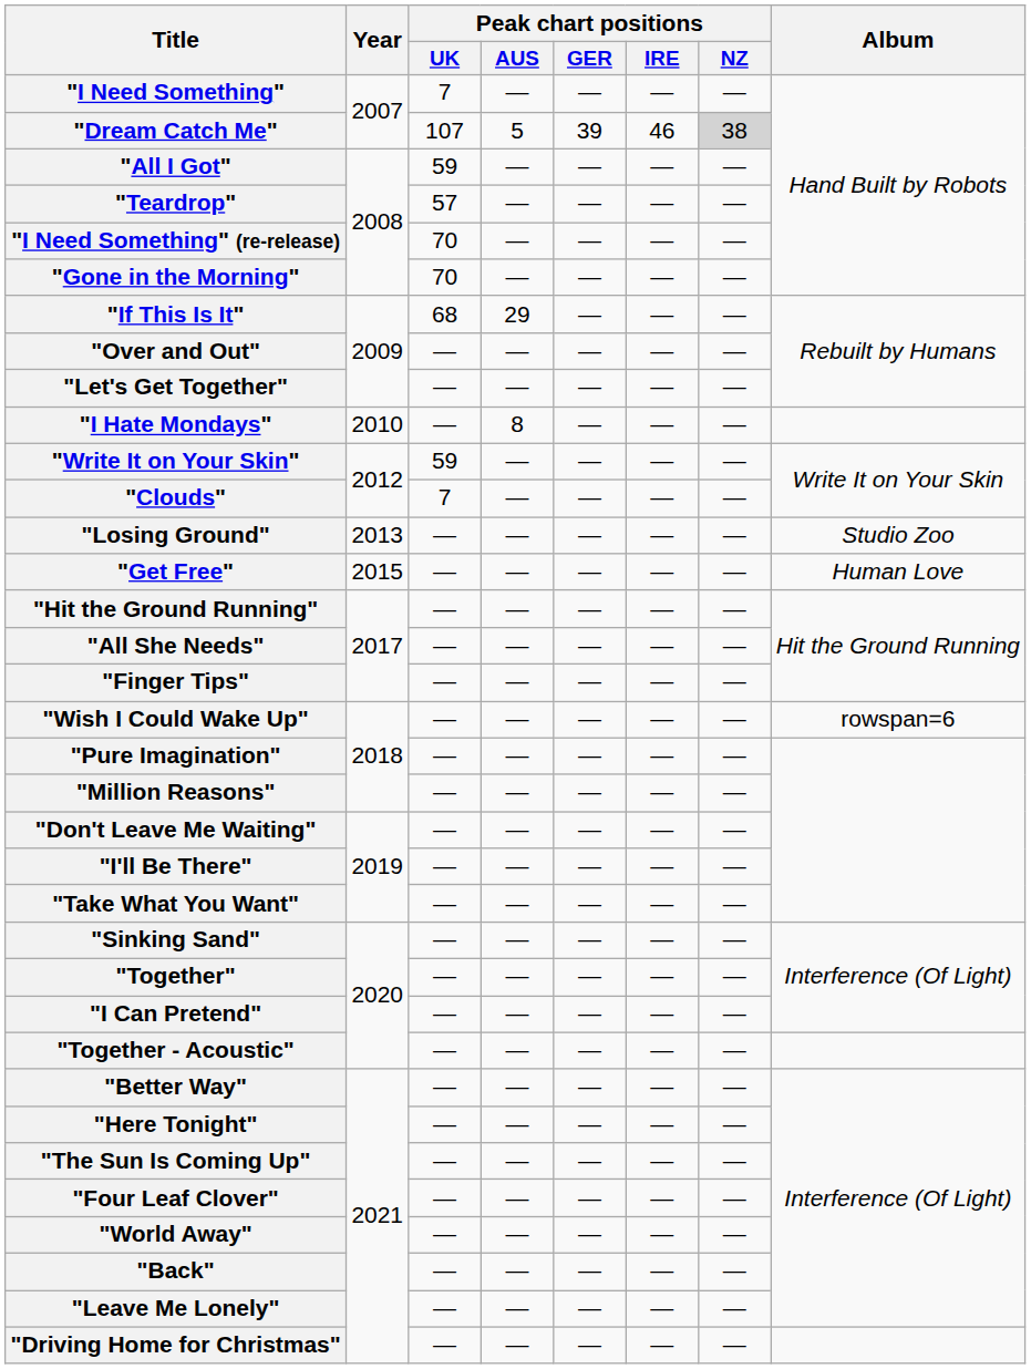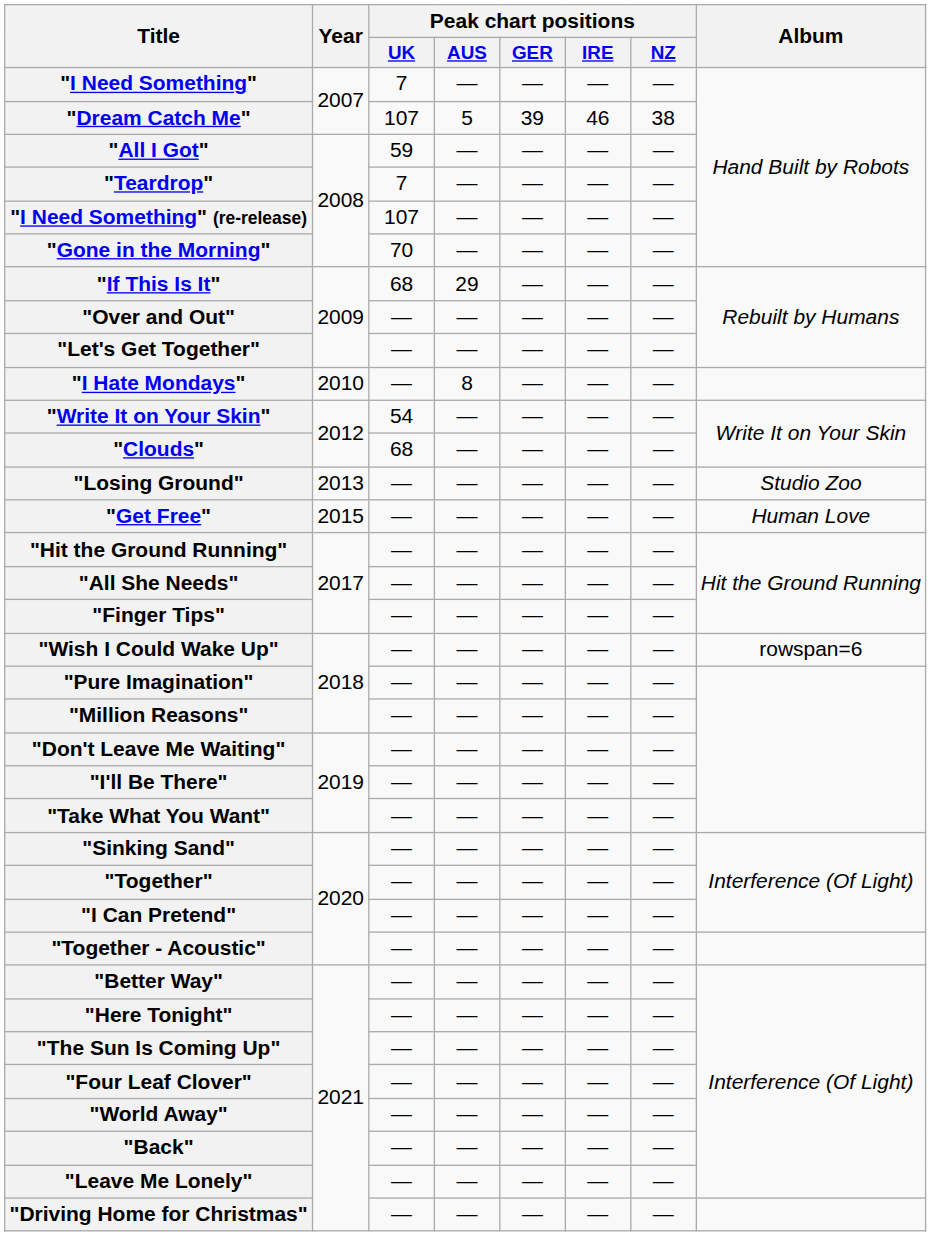"Dream Catch Me" | Peak chart positions / NZ: lightgrey background -> no background
"Teardrop" | Peak chart positions / UK: 57 -> 7
"I Need Something" (re-release) | Peak chart positions / UK: 70 -> 107
"Write It on Your Skin" | Peak chart positions / UK: 59 -> 54
"Clouds" | Peak chart positions / UK: 7 -> 68
